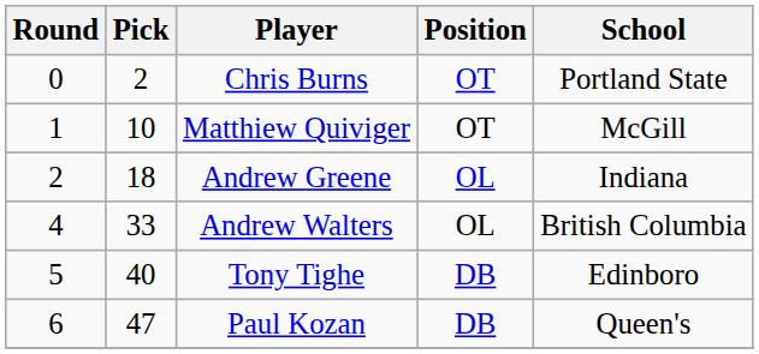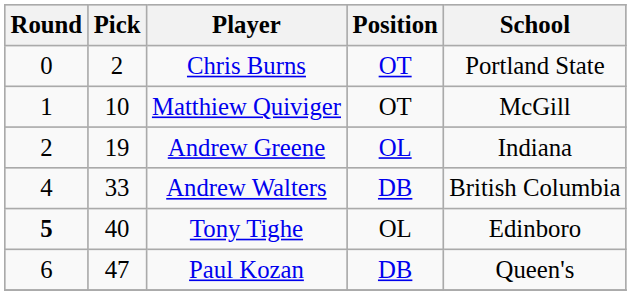Andrew Greene | Pick: 18 -> 19
Andrew Walters | Position: OL -> DB
Tony Tighe | Round: normal -> bold
Tony Tighe | Position: DB -> OL
